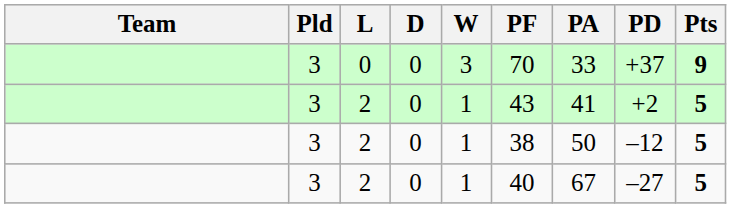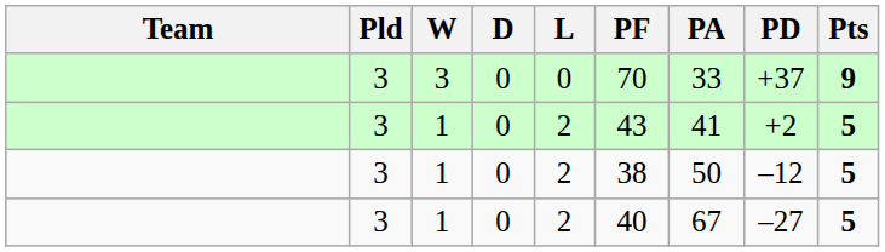columns swapped: W <-> L
